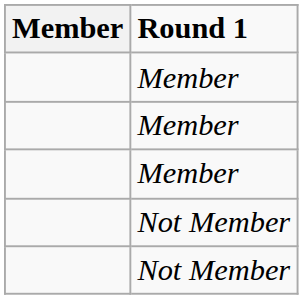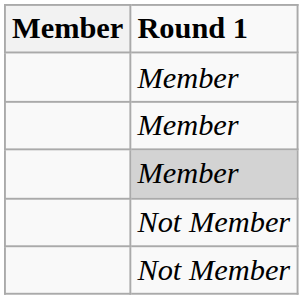row 4 | Round 1: no background -> lightgrey background
